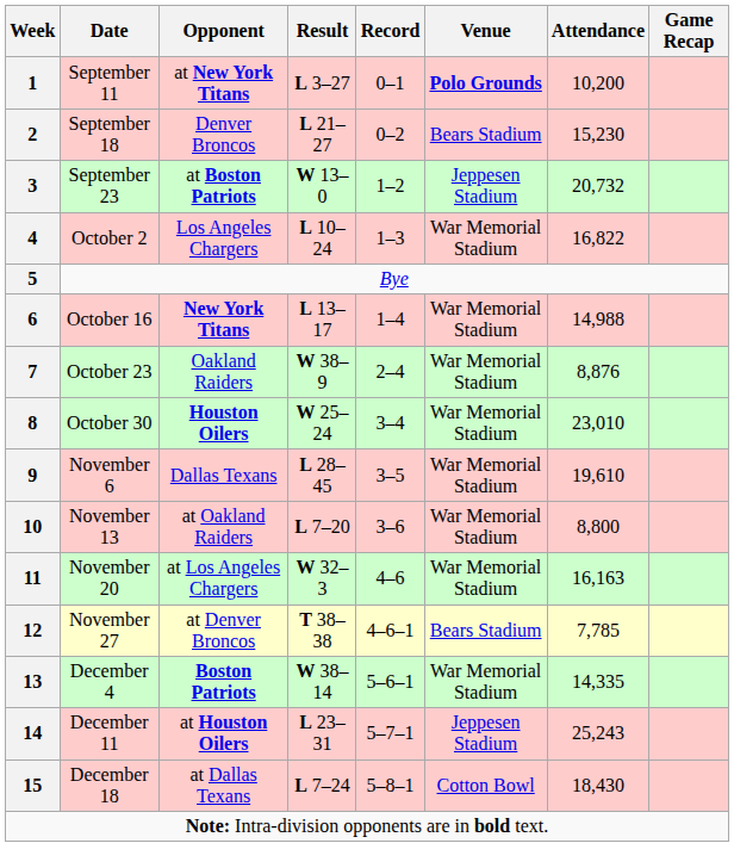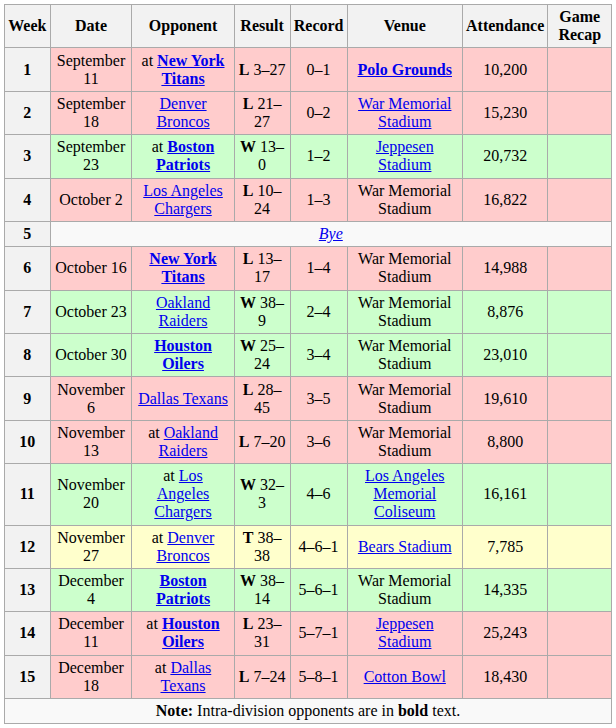2 | Venue: Bears Stadium -> War Memorial Stadium
11 | Venue: War Memorial Stadium -> Los Angeles Memorial Coliseum
11 | Attendance: 16,163 -> 16,161
